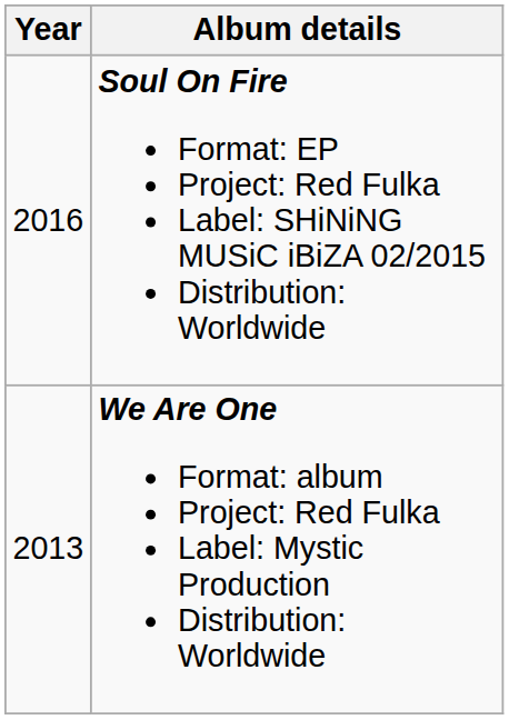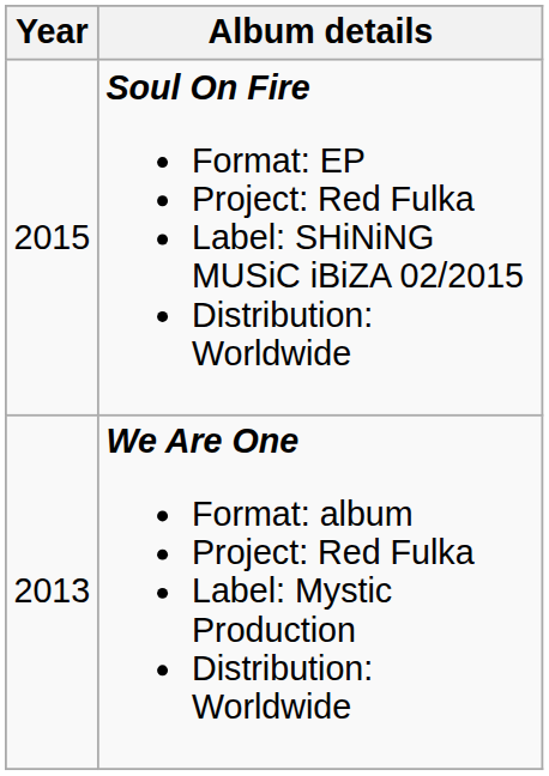row 2 | Year: 2016 -> 2015
